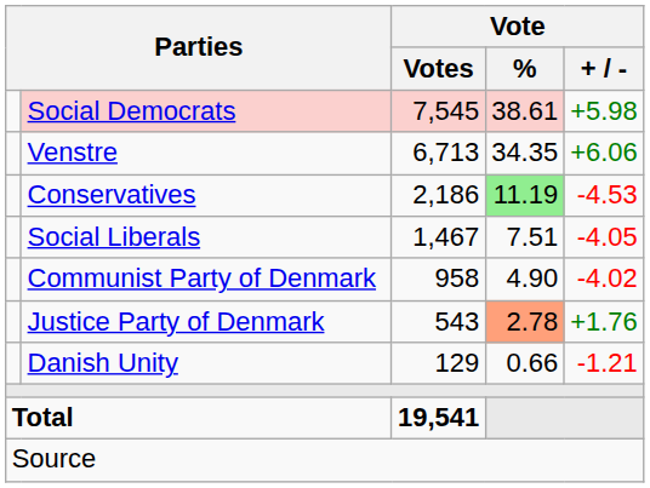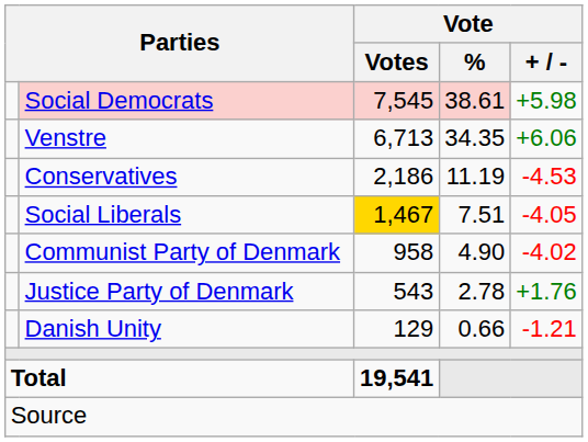Conservatives | Vote / %: lightgreen background -> no background
Social Liberals | Vote / Votes: no background -> gold background
Justice Party of Denmark | Vote / %: lightsalmon background -> no background
